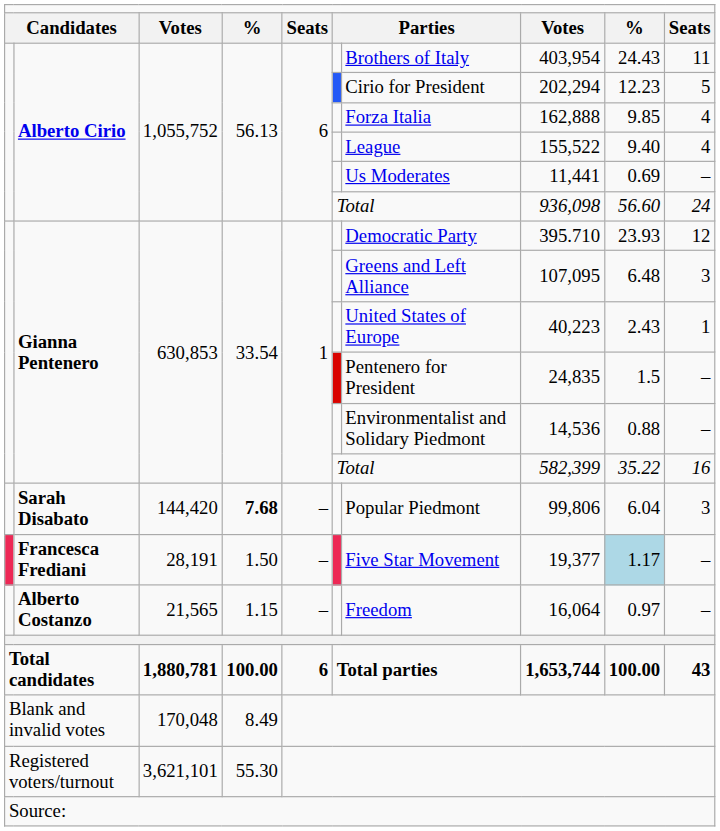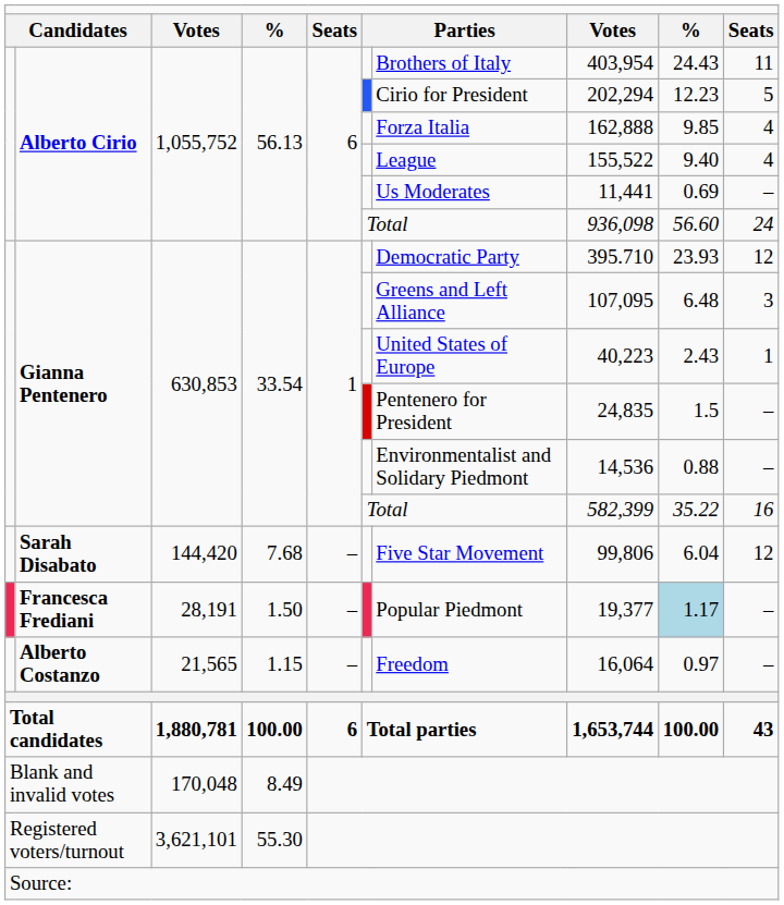Sarah Disabato | column 4: bold -> normal
Sarah Disabato | column 7: Popular Piedmont -> Five Star Movement
Sarah Disabato | column 10: 3 -> 12
Francesca Frediani | column 7: Five Star Movement -> Popular Piedmont
